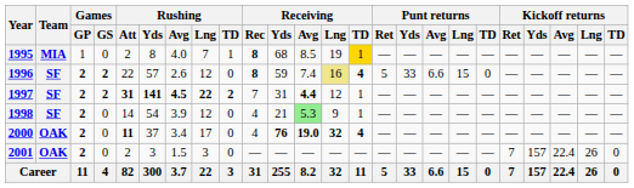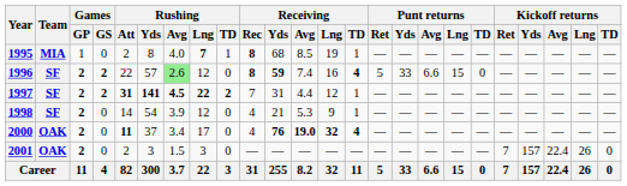1995 | Rushing / Lng: normal -> bold
1995 | Receiving / TD: gold background -> no background
1996 | Rushing / Avg: no background -> lightgreen background
1996 | Receiving / Yds: normal -> bold
1996 | Receiving / Lng: khaki background -> no background
1997 | Receiving / Avg: bold -> normal
1998 | Receiving / Avg: lightgreen background -> no background
